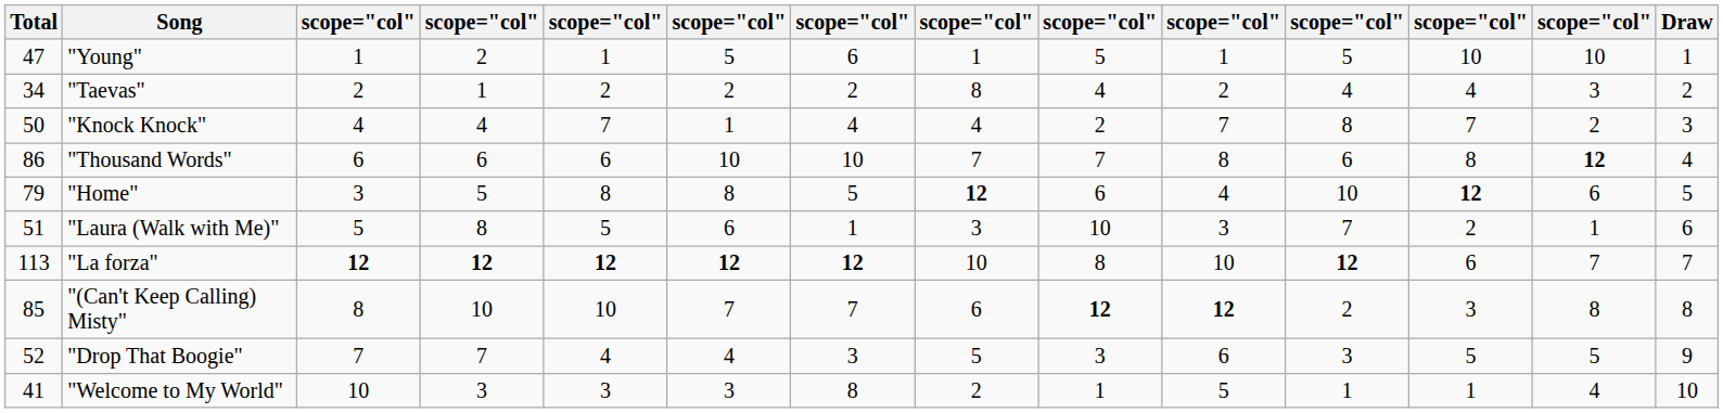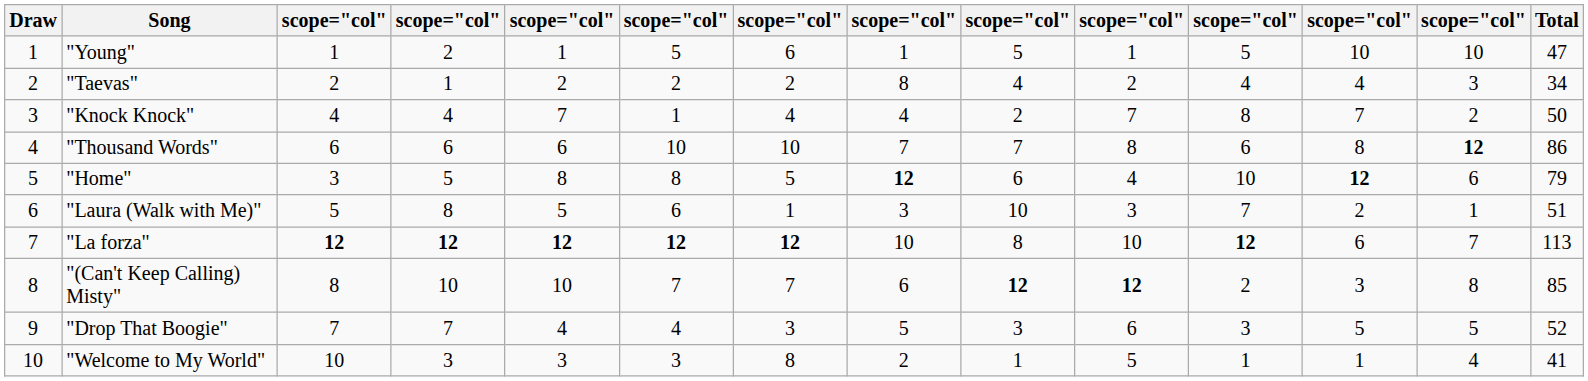columns swapped: Draw <-> Total
